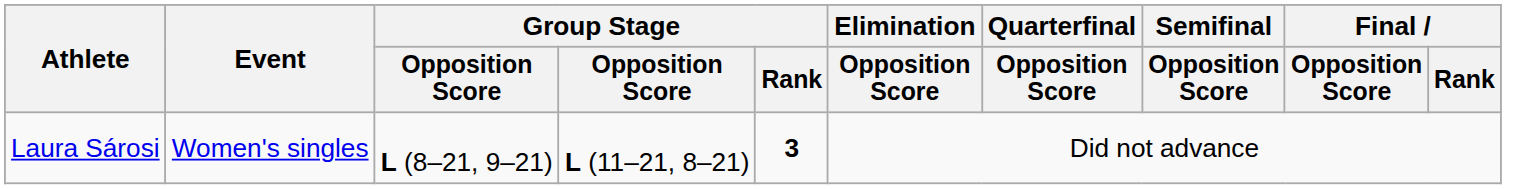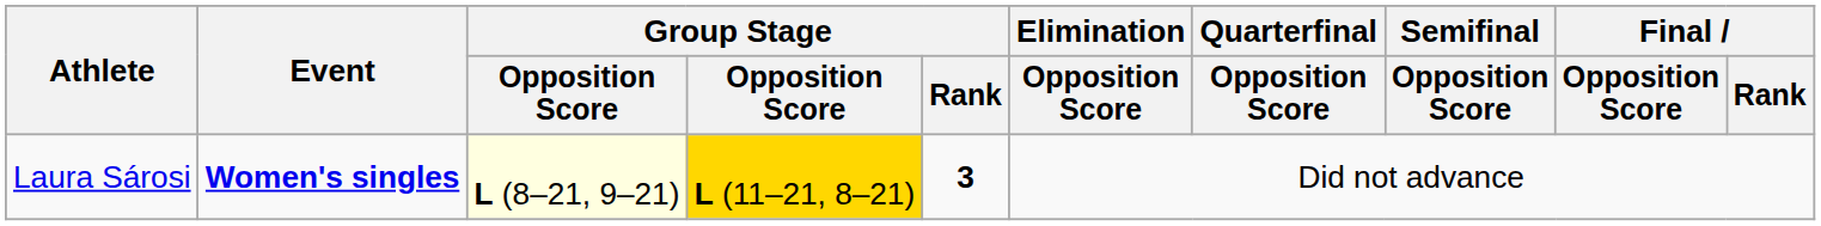Laura Sárosi | Event: normal -> bold
Laura Sárosi | column 3: no background -> lightyellow background
Laura Sárosi | column 4: no background -> gold background
